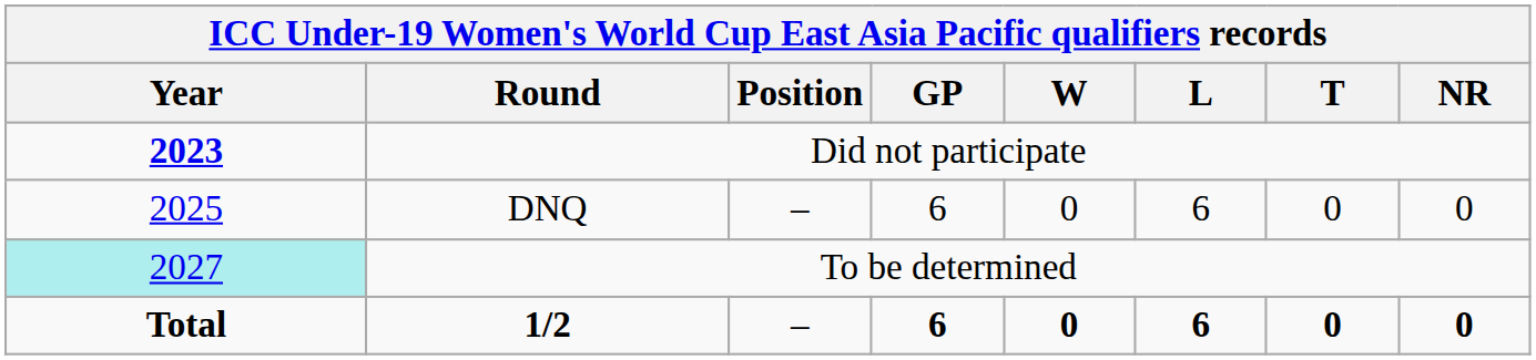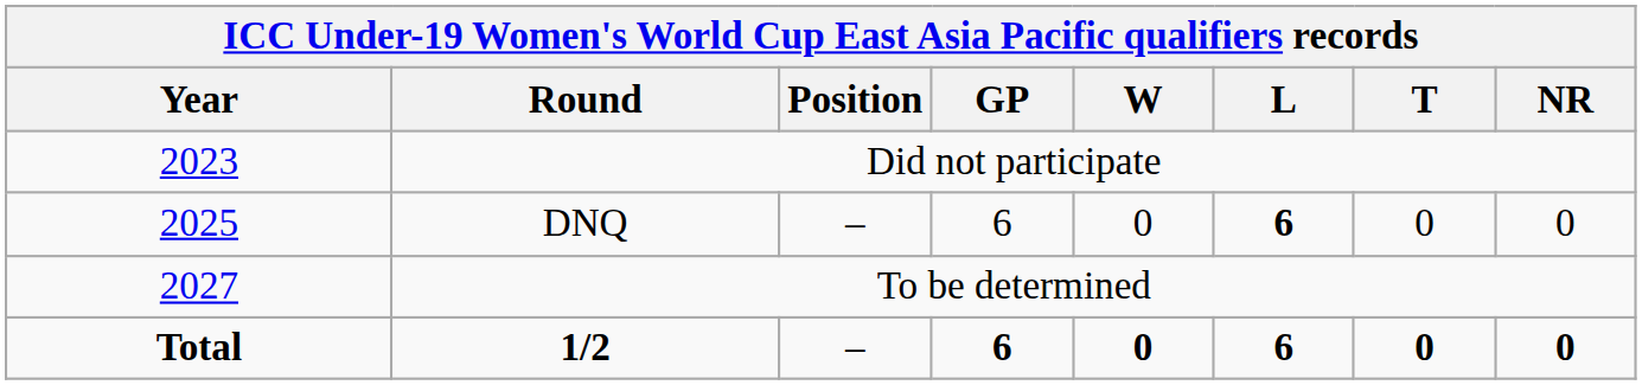Did not participate | Year: bold -> normal
DNQ | L: normal -> bold
To be determined | Year: paleturquoise background -> no background
